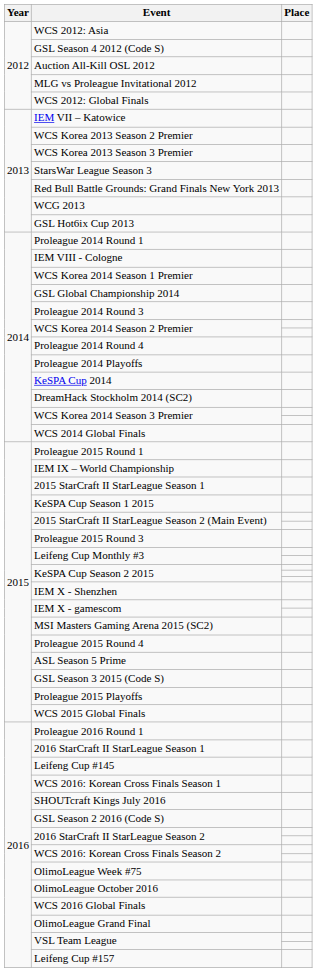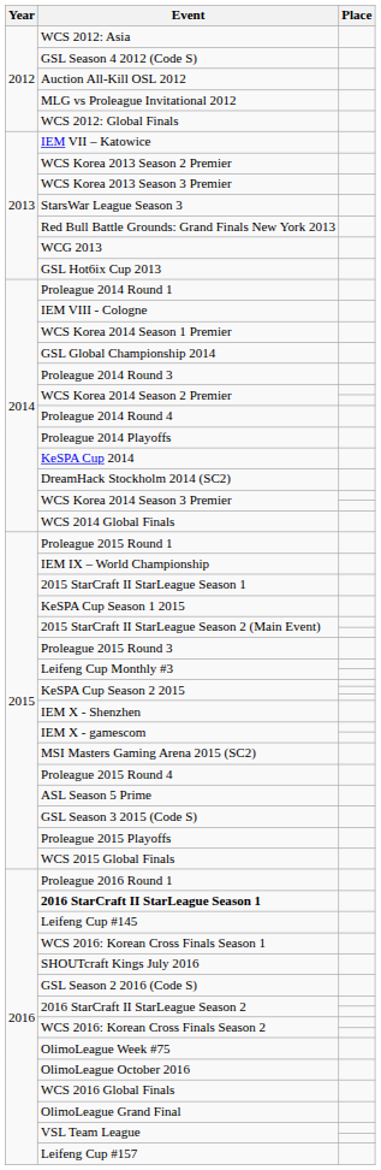2016 StarCraft II StarLeague Season 1 | Event: normal -> bold
